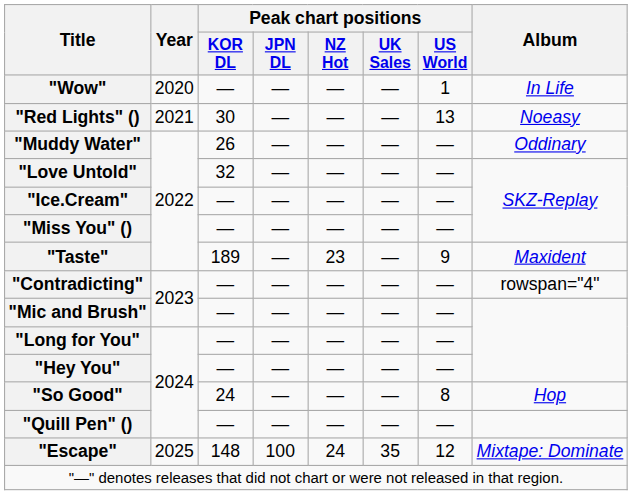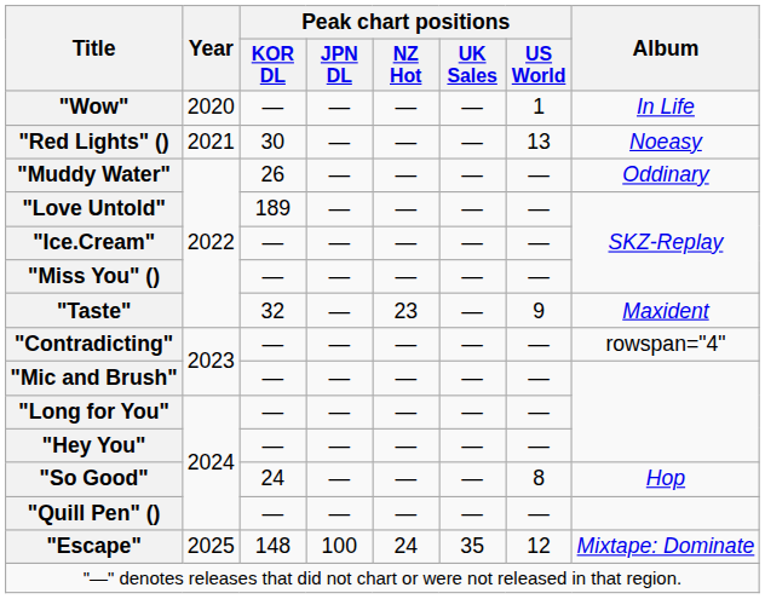"Love Untold" | Peak chart positions / KOR DL: 32 -> 189
"Taste" | Peak chart positions / KOR DL: 189 -> 32
